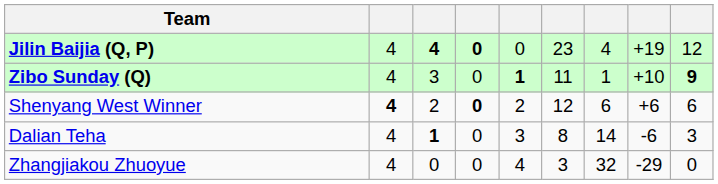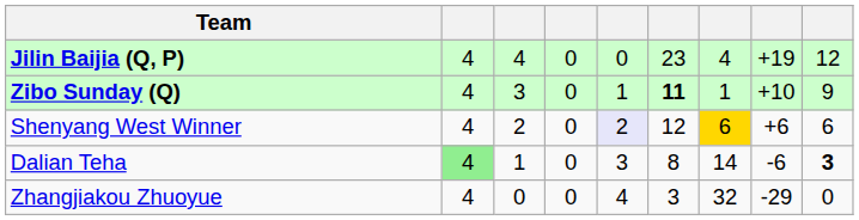Jilin Baijia (Q, P) | column 3: bold -> normal
Jilin Baijia (Q, P) | column 4: bold -> normal
Zibo Sunday (Q) | column 5: bold -> normal
Zibo Sunday (Q) | column 6: normal -> bold
Zibo Sunday (Q) | column 9: bold -> normal
Shenyang West Winner | column 2: bold -> normal
Shenyang West Winner | column 4: bold -> normal
Shenyang West Winner | column 5: no background -> lavender background
Shenyang West Winner | column 7: no background -> gold background
Dalian Teha | column 2: no background -> lightgreen background
Dalian Teha | column 3: bold -> normal
Dalian Teha | column 9: normal -> bold
